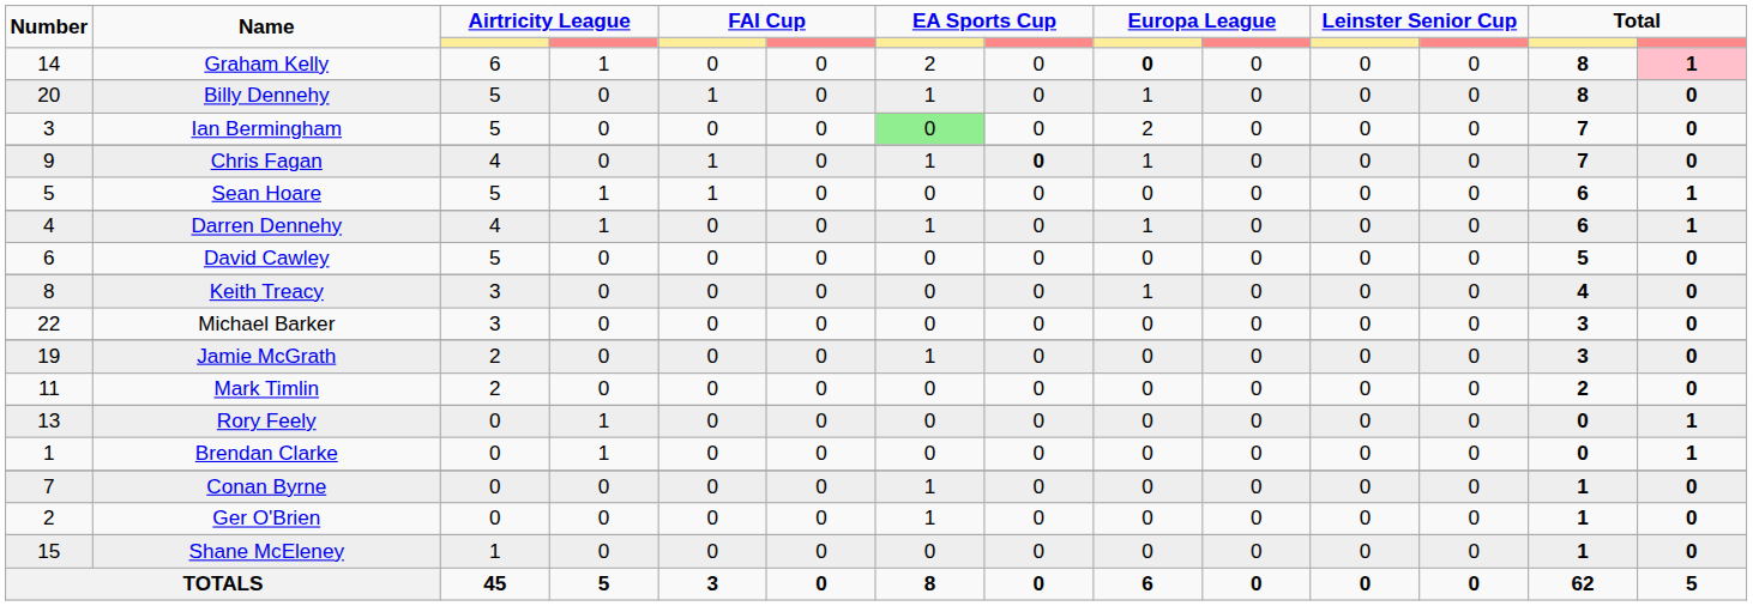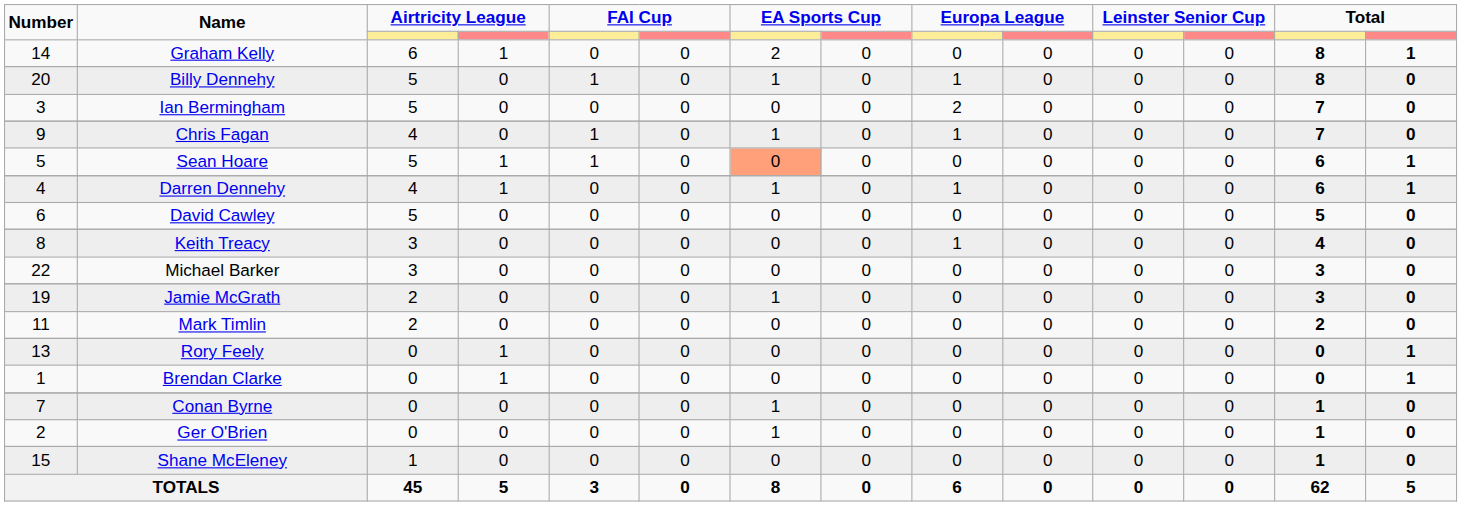Graham Kelly | column 9: bold -> normal
Graham Kelly | column 14: pink background -> no background
Ian Bermingham | column 7: lightgreen background -> no background
Chris Fagan | column 8: bold -> normal
Sean Hoare | column 7: no background -> lightsalmon background
